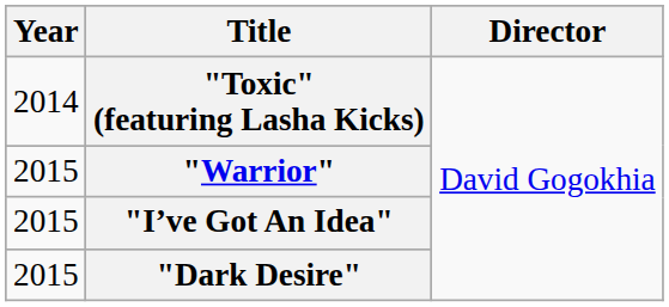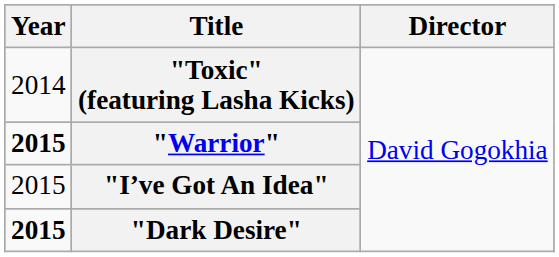"Warrior" | Year: normal -> bold
"Dark Desire" | Year: normal -> bold
